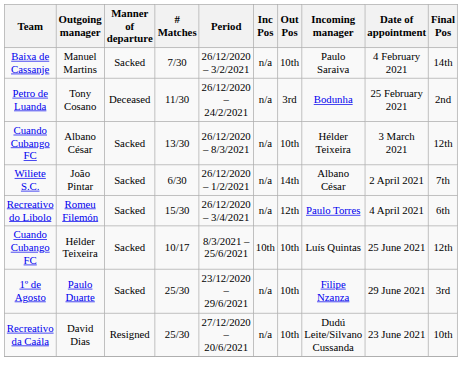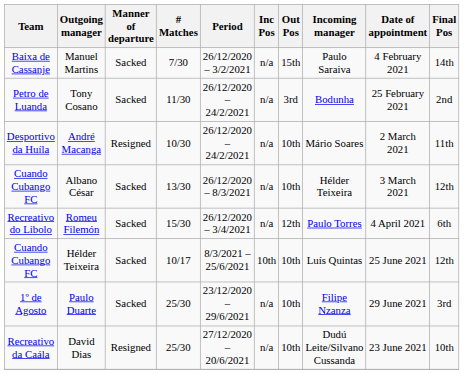Manuel Martins | Out Pos: 10th -> 15th
Tony Cosano | Manner of departure: Deceased -> Sacked
+ row: Desportivo da Huíla | André Macanga | Resigned | 10/30 | 26/12/2020 – 24/2/2021 | n/a | 10th | Mário Soares | 2 March 2021 | 11th
- row: Wiliete S.C. | João Pintar | Sacked | 6/30 | 26/12/2020 – 1/2/2021 | n/a | 14th | Albano César | 2 April 2021 | 7th
